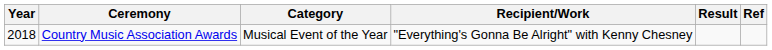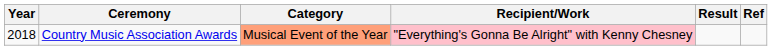Country Music Association Awards | Category: no background -> lightsalmon background
Country Music Association Awards | Recipient/Work: no background -> pink background
